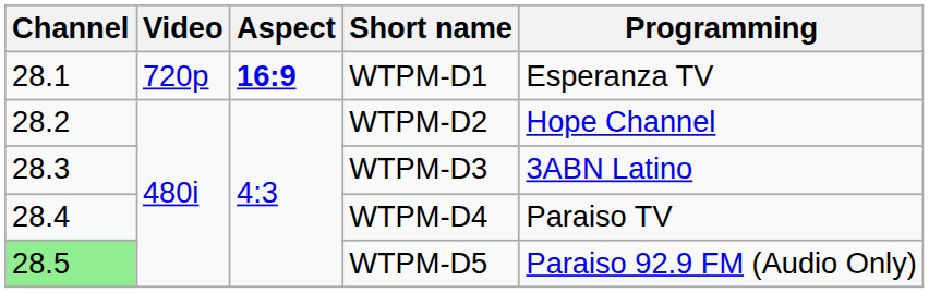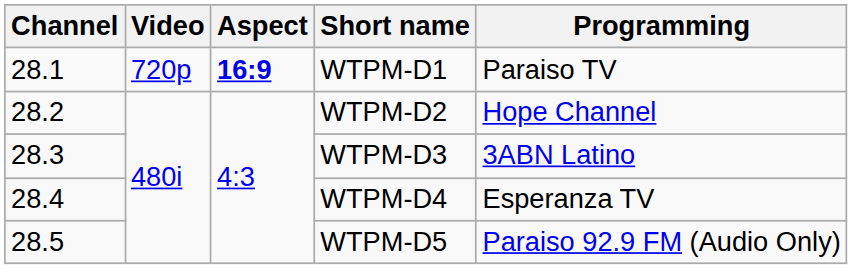WTPM-D1 | Programming: Esperanza TV -> Paraiso TV
WTPM-D4 | Programming: Paraiso TV -> Esperanza TV
WTPM-D5 | Channel: lightgreen background -> no background
